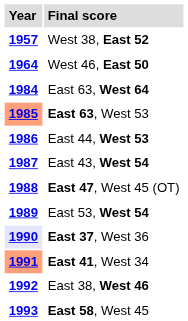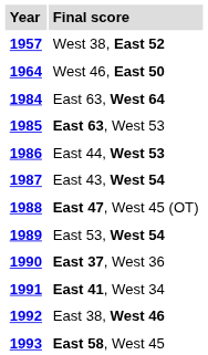East 63, West 53 | Year: lightsalmon background -> no background
East 37, West 36 | Year: lavender background -> no background
East 41, West 34 | Year: lightsalmon background -> no background
